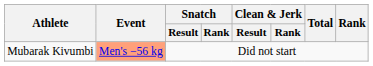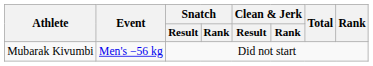Mubarak Kivumbi | Event: lightsalmon background -> no background
